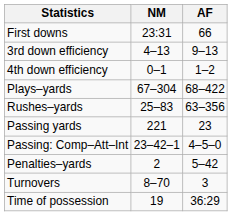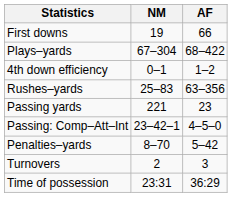First downs | NM: 23:31 -> 19
- row: 3rd down efficiency | 4–13 | 9–13
rows swapped: 4th down efficiency <-> Plays–yards
Penalties–yards | NM: 2 -> 8–70
Turnovers | NM: 8–70 -> 2
Time of possession | NM: 19 -> 23:31
